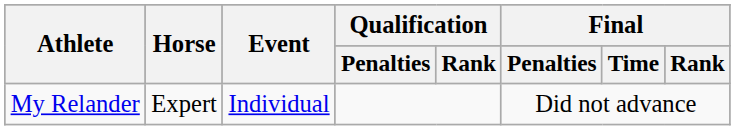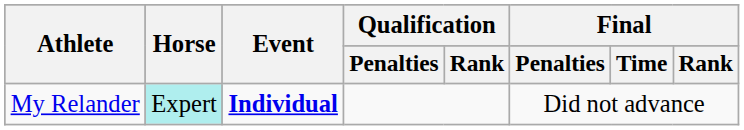My Relander | Horse: no background -> paleturquoise background
My Relander | Event: normal -> bold
